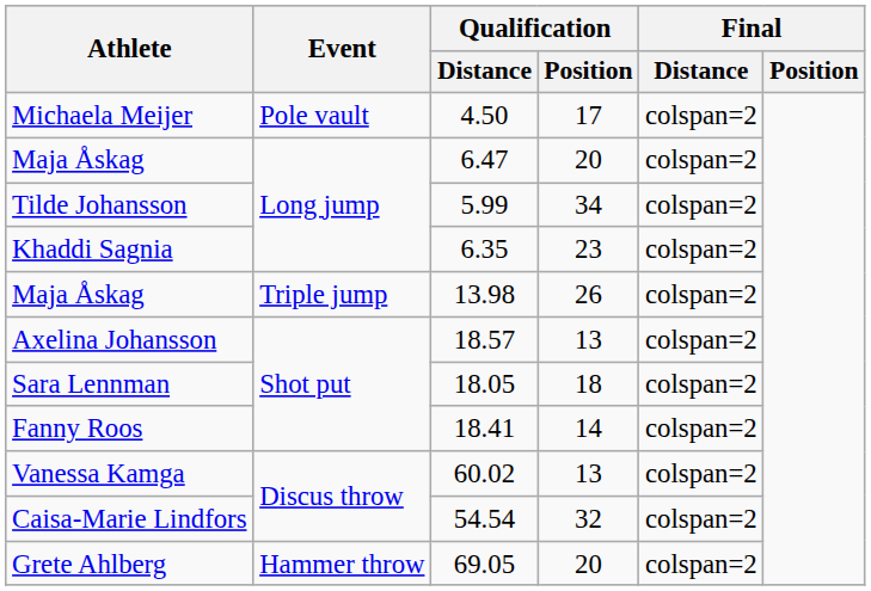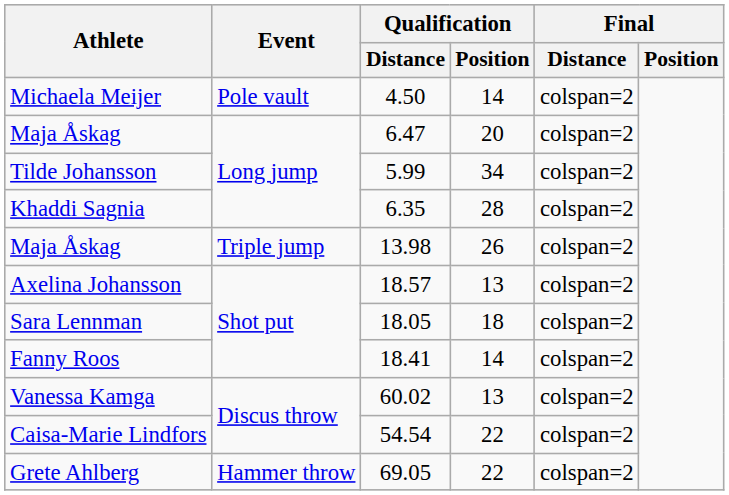Michaela Meijer | Qualification / Position: 17 -> 14
Khaddi Sagnia | Qualification / Position: 23 -> 28
Caisa-Marie Lindfors | Qualification / Position: 32 -> 22
Grete Ahlberg | Qualification / Position: 20 -> 22
